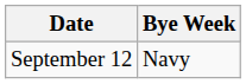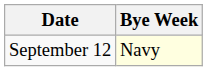September 12 | Bye Week: no background -> lightyellow background
